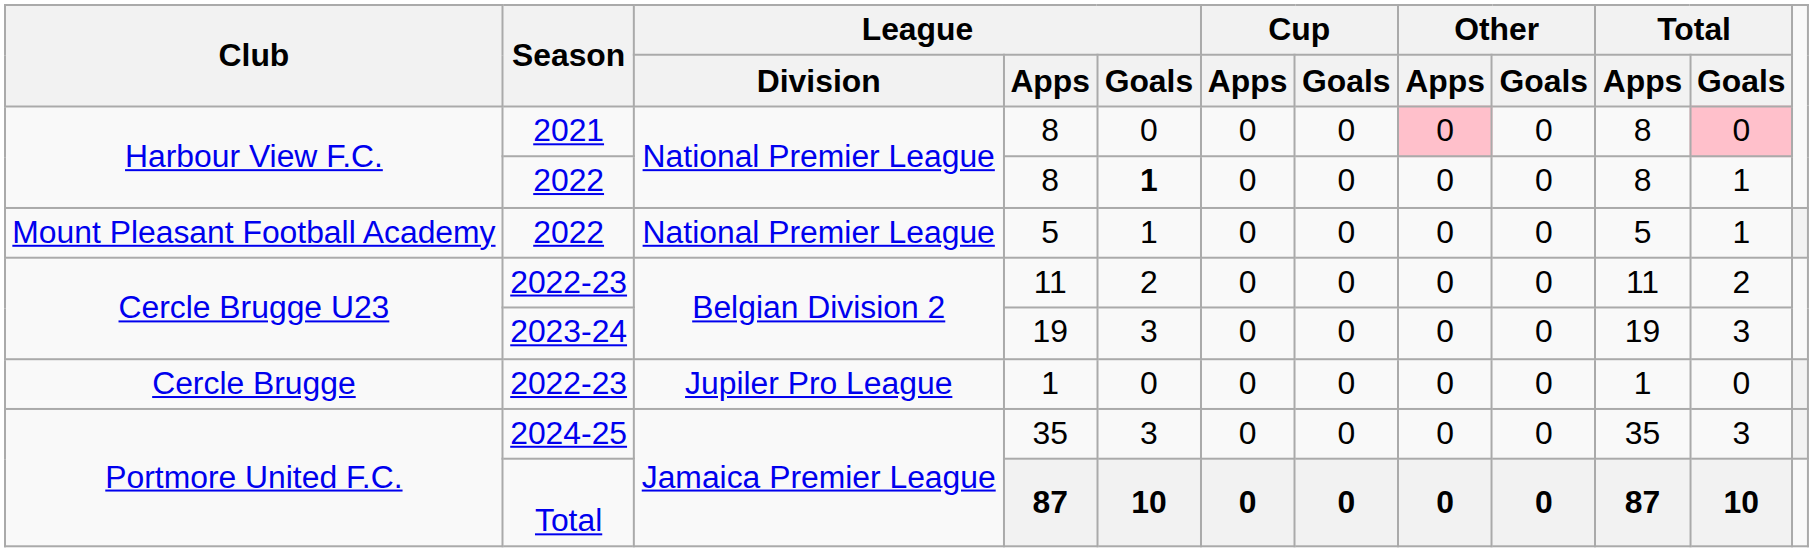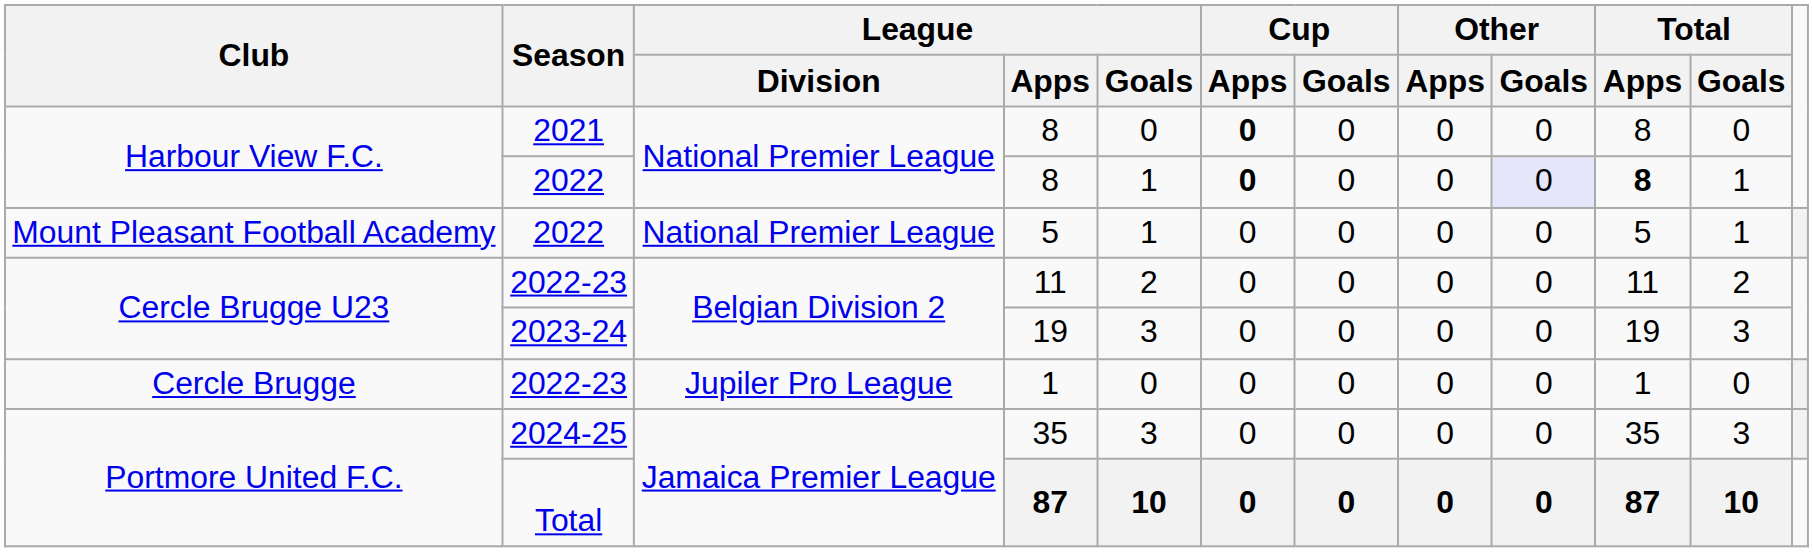2021 / 8 | Cup / Apps: normal -> bold
2021 / 8 | Other / Apps: pink background -> no background
2021 / 8 | Total / Goals: pink background -> no background
2022 / 8 | League / Goals: bold -> normal
2022 / 8 | Cup / Apps: normal -> bold
2022 / 8 | Other / Goals: no background -> lavender background
2022 / 8 | Total / Apps: normal -> bold
